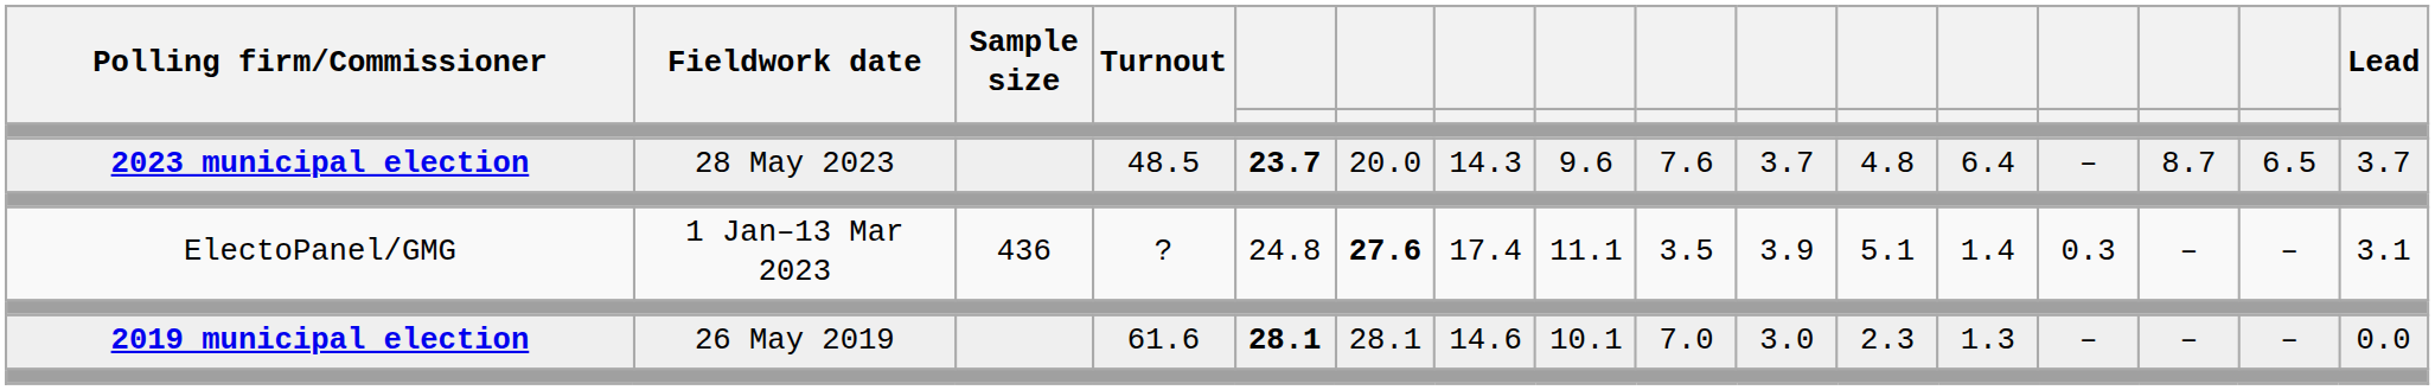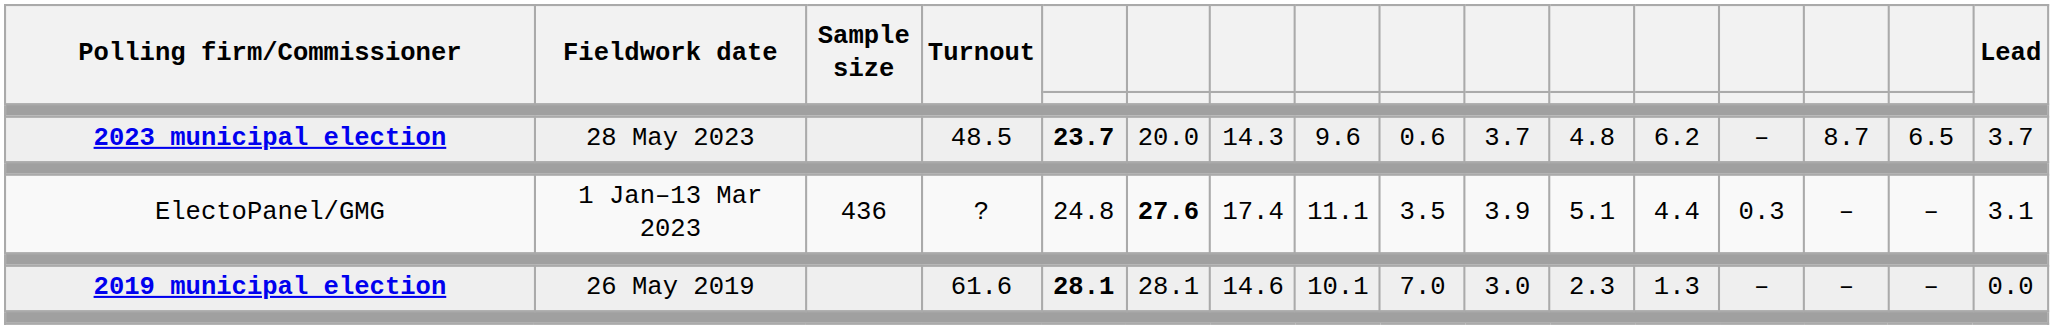2023 municipal election | column 9: 7.6 -> 0.6
2023 municipal election | column 12: 6.4 -> 6.2
ElectoPanel/GMG | column 12: 1.4 -> 4.4
